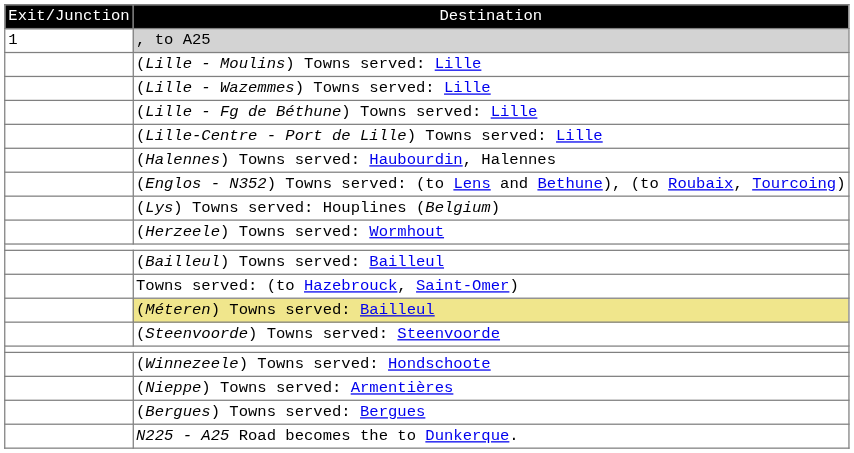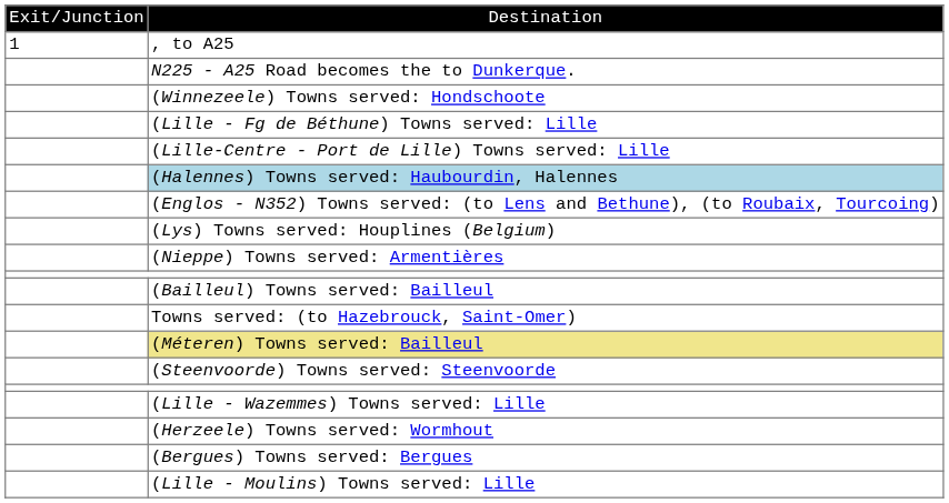row 2 | column 2: lightgrey background -> no background
row 3 | column 2: (Lille - Moulins) Towns served: Lille -> N225 - A25 Road becomes the to Dunkerque.
row 4 | column 2: (Lille - Wazemmes) Towns served: Lille -> (Winnezeele) Towns served: Hondschoote
row 7 | column 2: no background -> lightblue background
row 10 | column 2: (Herzeele) Towns served: Wormhout -> (Nieppe) Towns served: Armentières
row 17 | column 2: (Winnezeele) Towns served: Hondschoote -> (Lille - Wazemmes) Towns served: Lille
row 18 | column 2: (Nieppe) Towns served: Armentières -> (Herzeele) Towns served: Wormhout
row 20 | column 2: N225 - A25 Road becomes the to Dunkerque. -> (Lille - Moulins) Towns served: Lille
